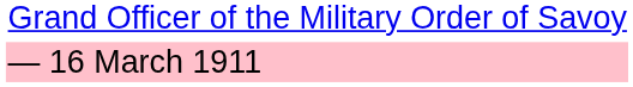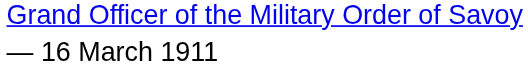— 16 March 1911 | column 1: pink background -> no background
